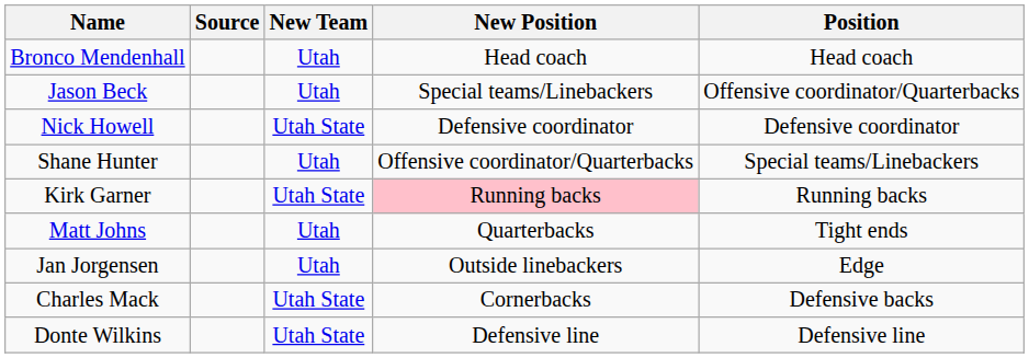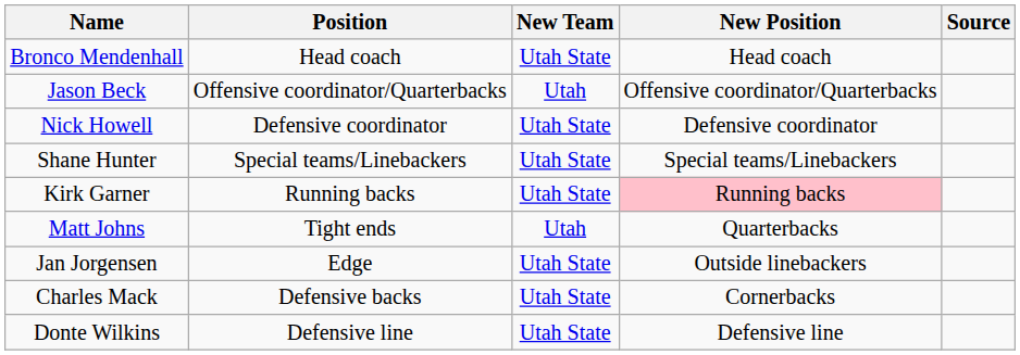columns swapped: Position <-> Source
Bronco Mendenhall | New Team: Utah -> Utah State
Jason Beck | New Position: Special teams/Linebackers -> Offensive coordinator/Quarterbacks
Shane Hunter | New Team: Utah -> Utah State
Shane Hunter | New Position: Offensive coordinator/Quarterbacks -> Special teams/Linebackers
Jan Jorgensen | New Team: Utah -> Utah State
